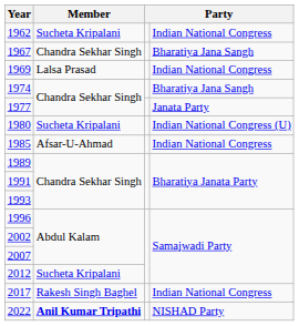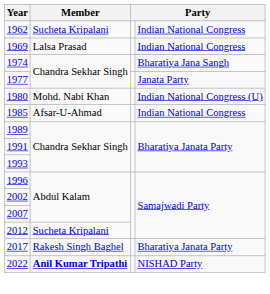- row: 1967 | Chandra Sekhar Singh | Bharatiya Jana Sangh
1980 | Member: Sucheta Kripalani -> Mohd. Nabi Khan
2017 | column 4: Indian National Congress -> Bharatiya Janata Party
